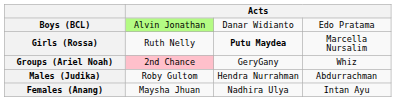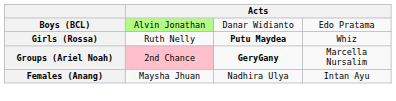Girls (Rossa) | column 4: Marcella Nursalim -> Whiz
Groups (Ariel Noah) | column 3: normal -> bold
Groups (Ariel Noah) | column 4: Whiz -> Marcella Nursalim
- row: Males (Judika) | Roby Gultom | Hendra Nurrahman | Abdurrachman
